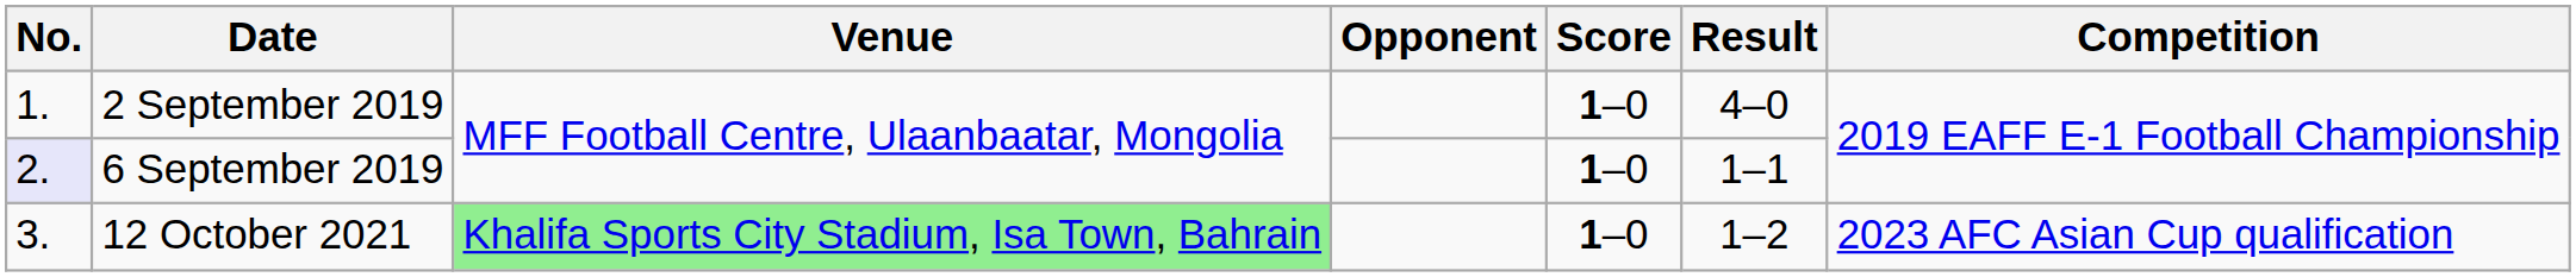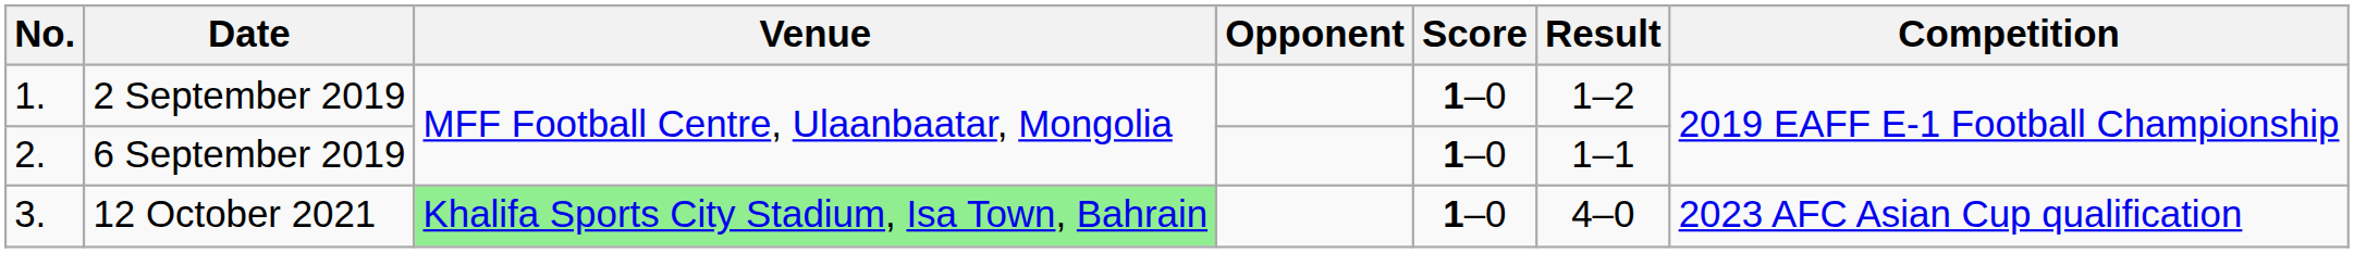2 September 2019 | Result: 4–0 -> 1–2
6 September 2019 | No.: lavender background -> no background
12 October 2021 | Result: 1–2 -> 4–0
